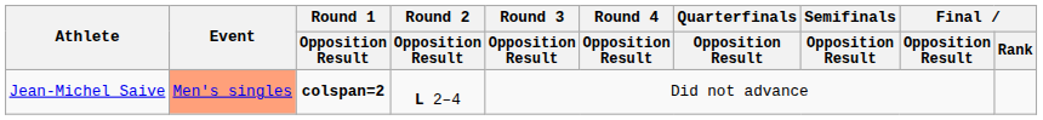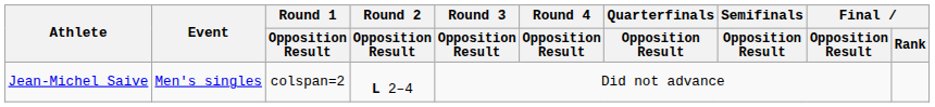Jean-Michel Saive | Event: lightsalmon background -> no background
Jean-Michel Saive | Round 1 / Opposition Result: bold -> normal
